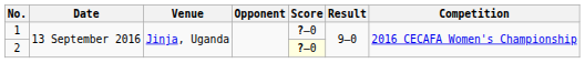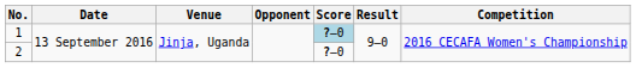1 | Score: no background -> lightblue background
2 | Score: lightyellow background -> no background
